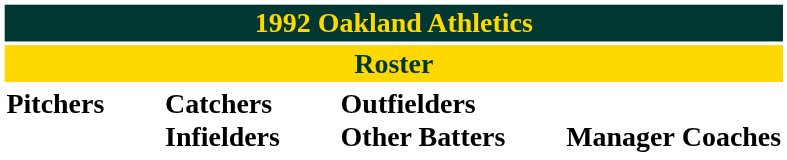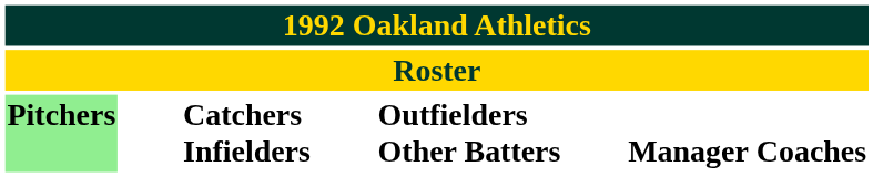Pitchers | column 1: no background -> lightgreen background
